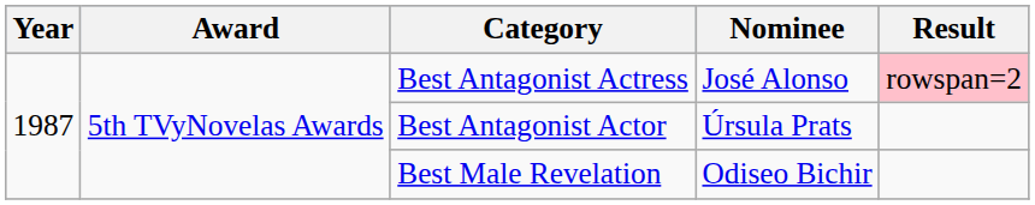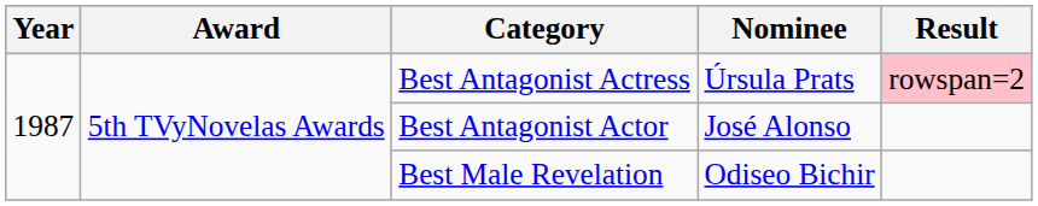Best Antagonist Actress | Nominee: José Alonso -> Úrsula Prats
Best Antagonist Actor | Nominee: Úrsula Prats -> José Alonso
